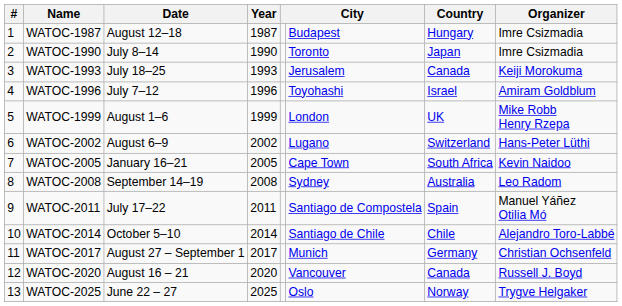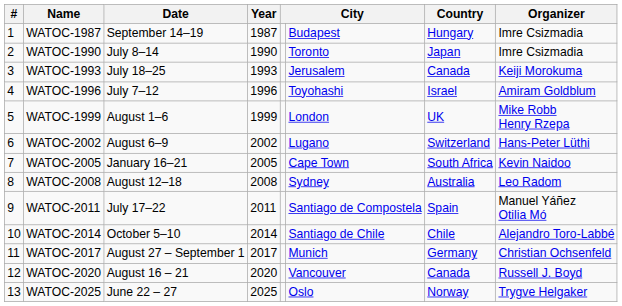WATOC-1987 | Date: August 12–18 -> September 14–19
WATOC-2008 | Date: September 14–19 -> August 12–18
